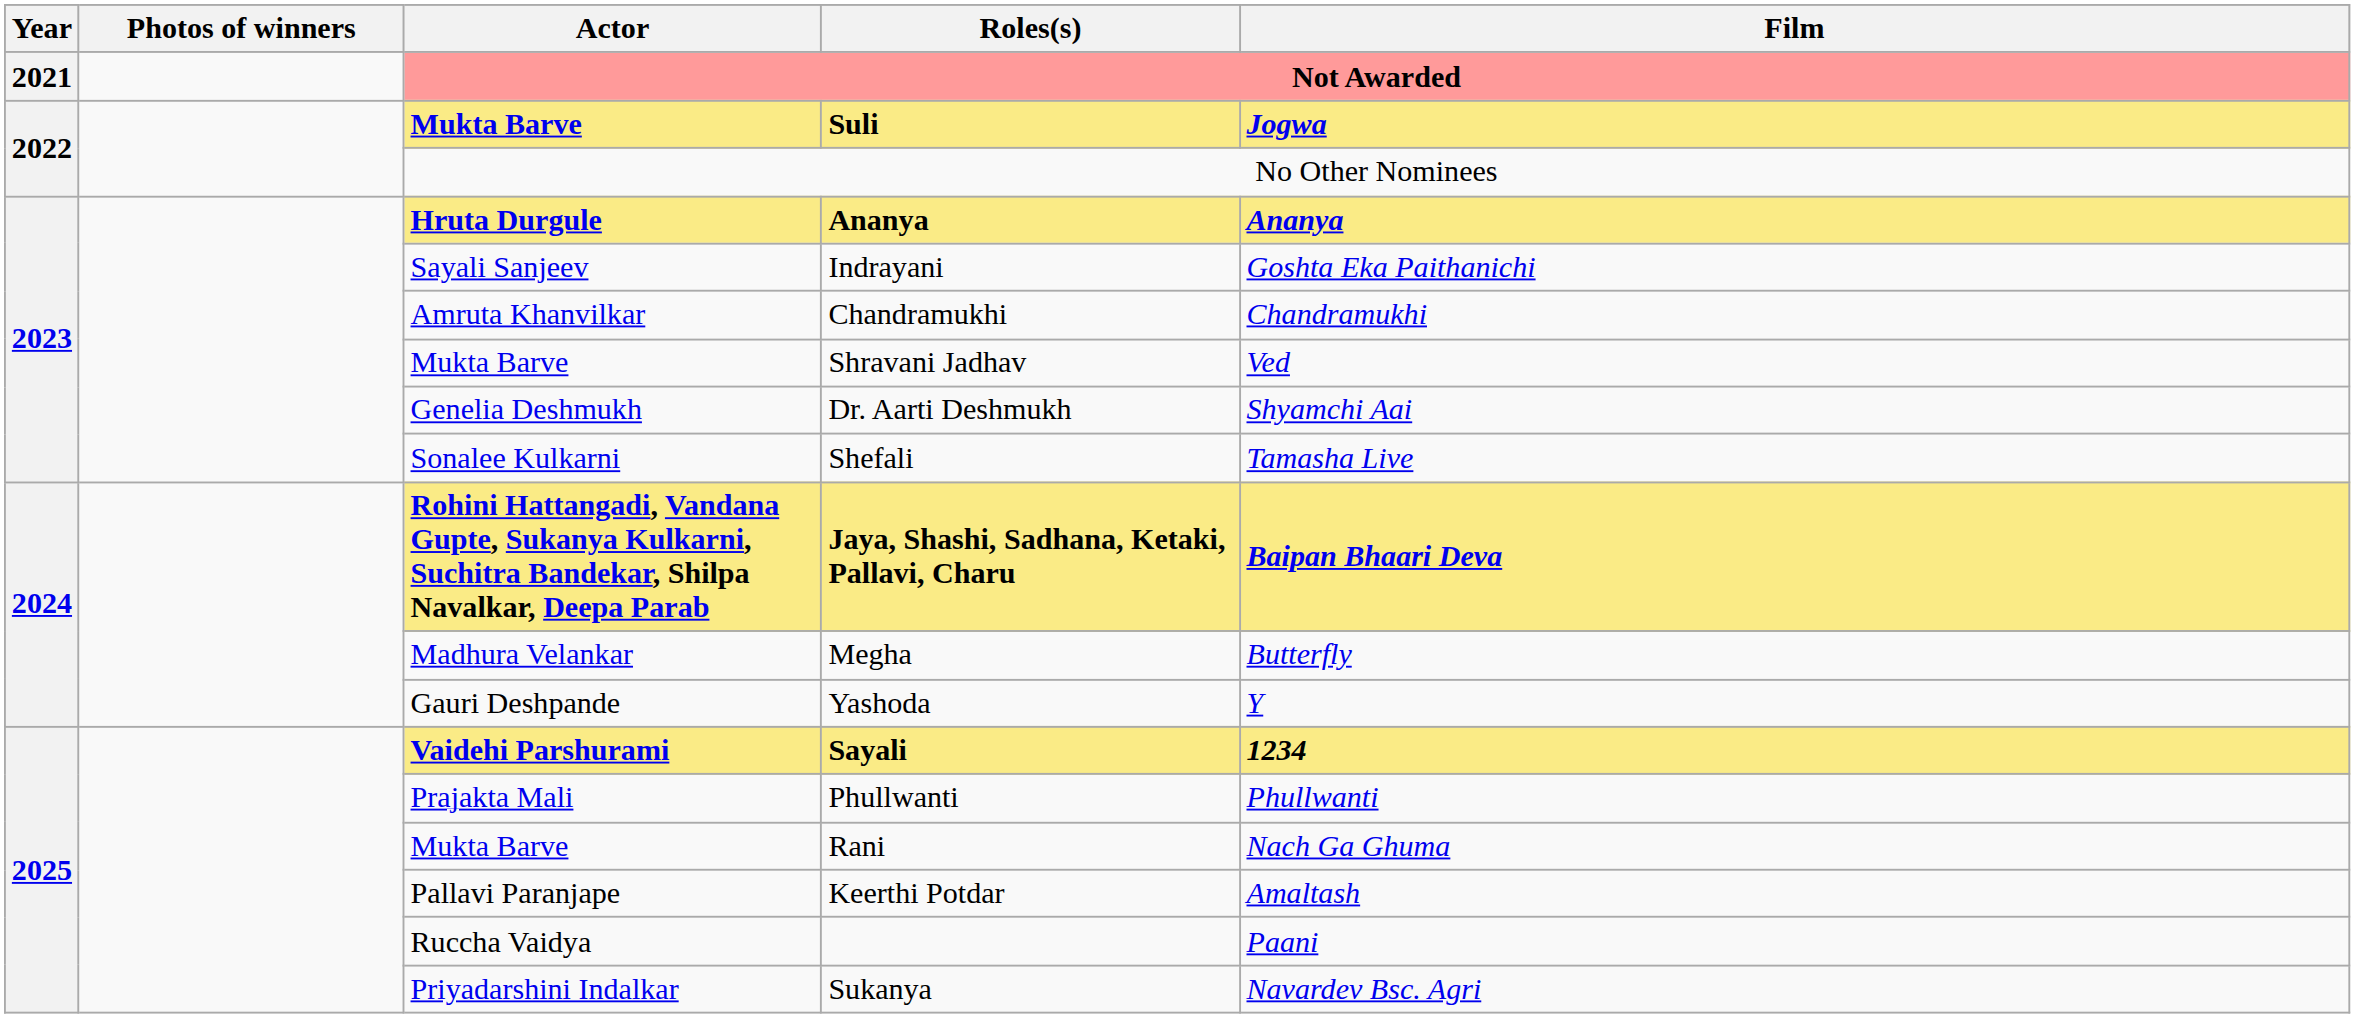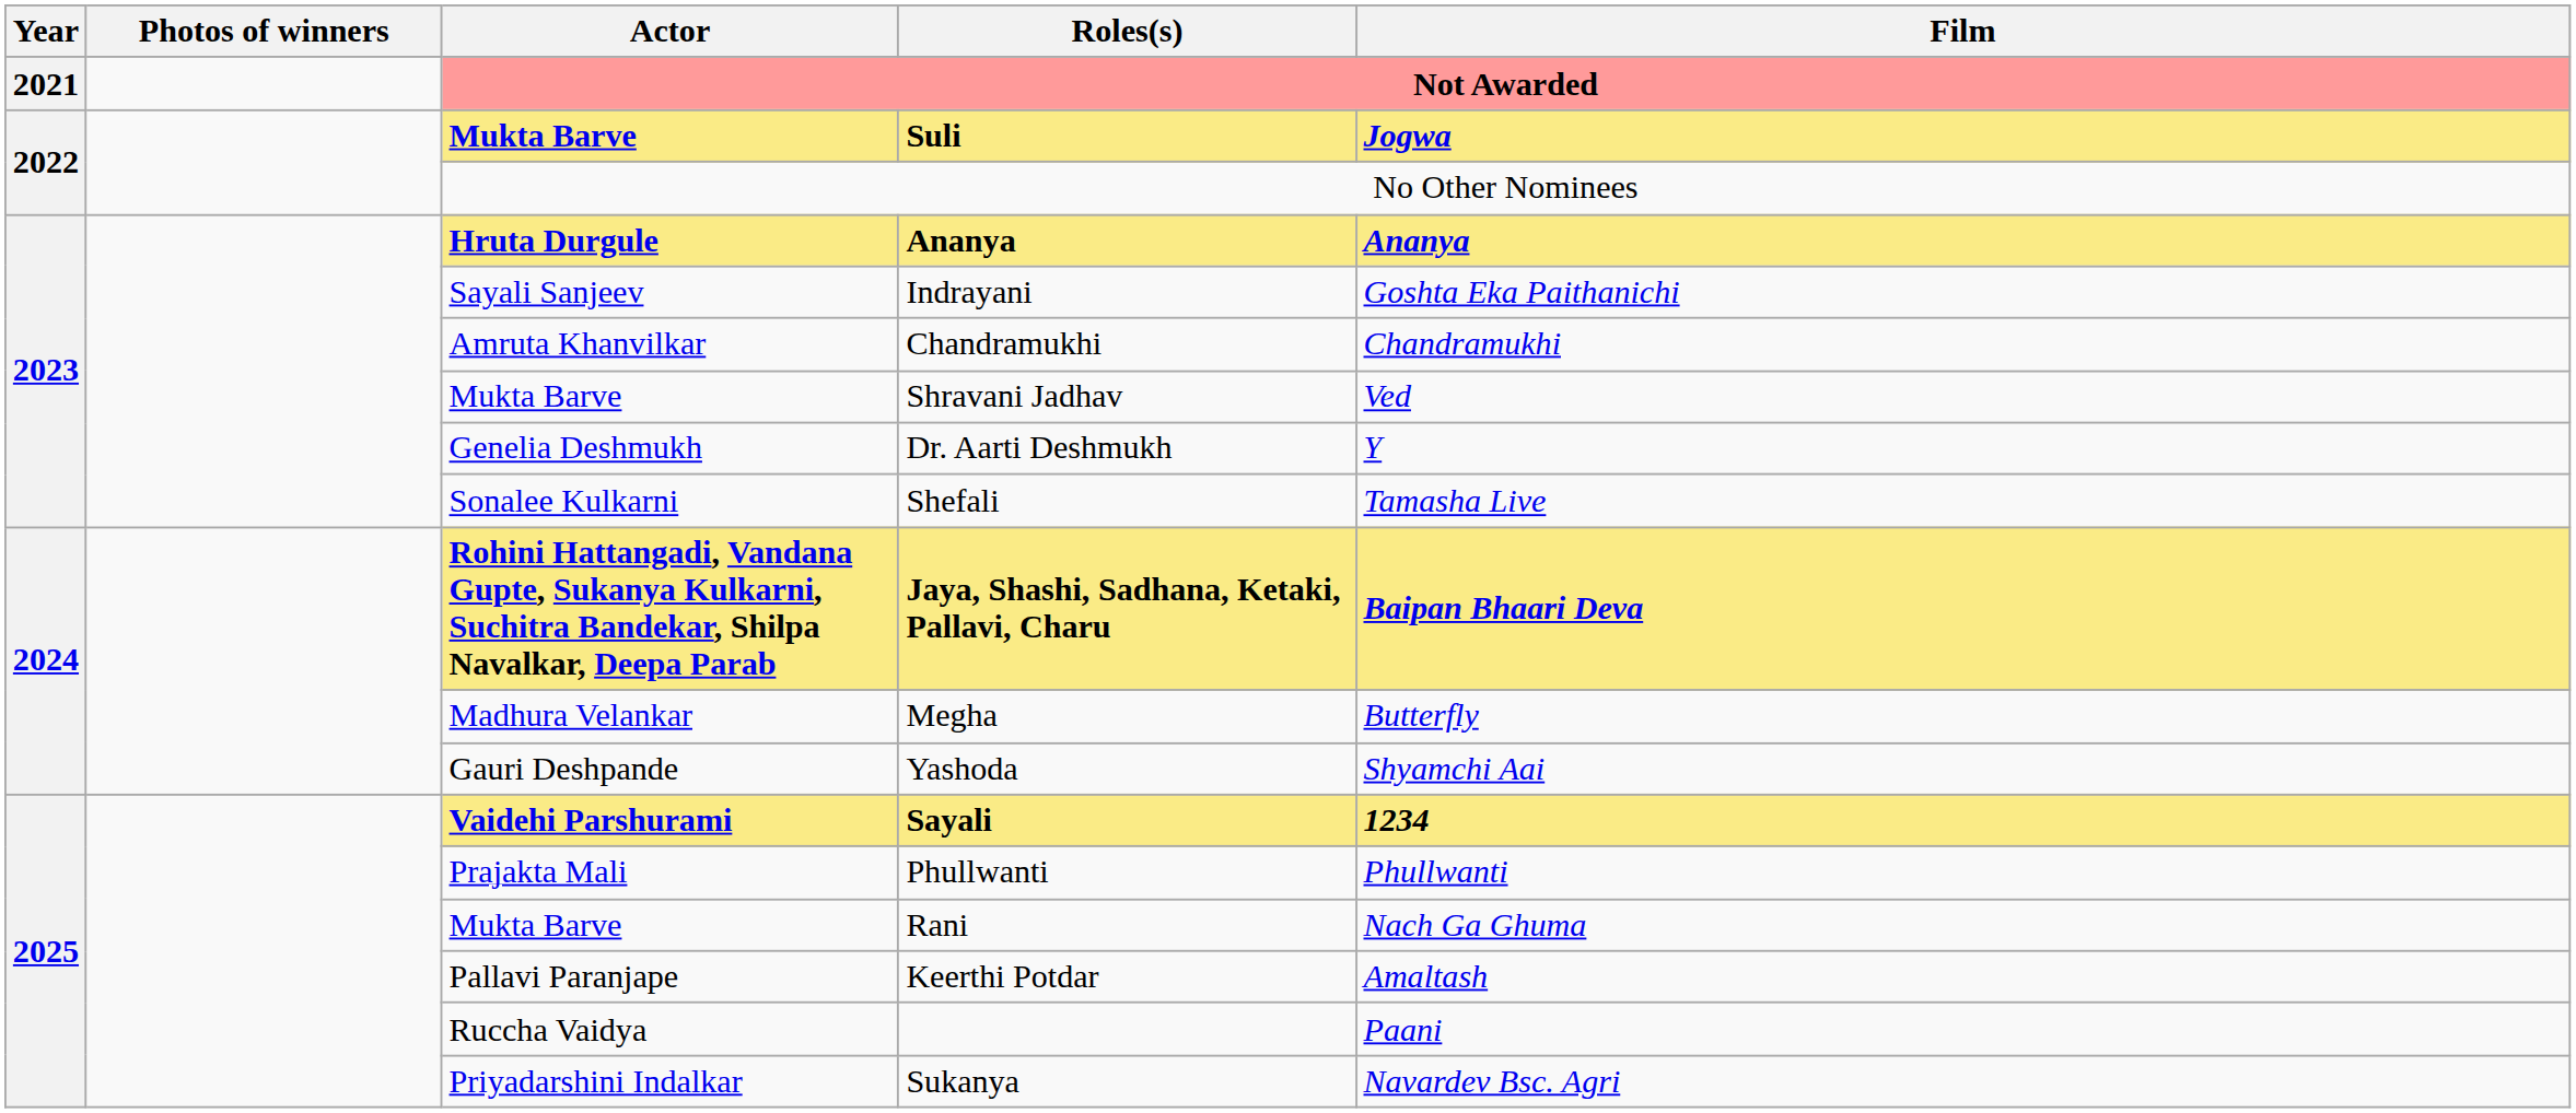Dr. Aarti Deshmukh | Film: Shyamchi Aai -> Y
Yashoda | Film: Y -> Shyamchi Aai
